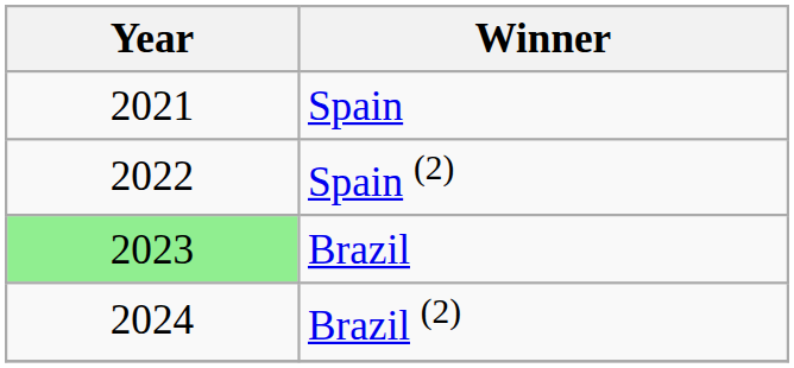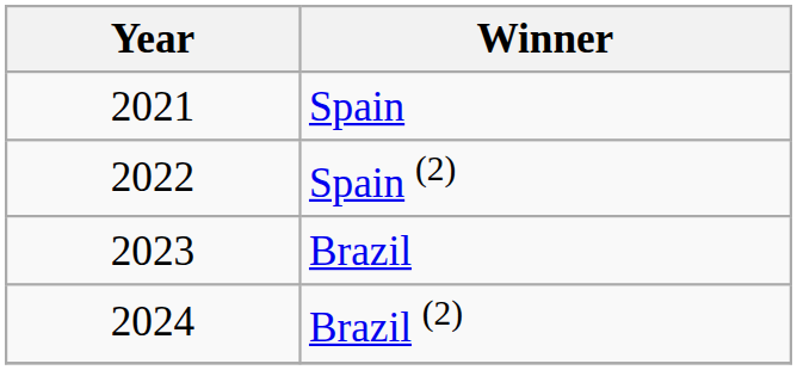Brazil | Year: lightgreen background -> no background
